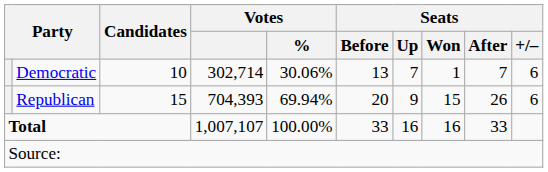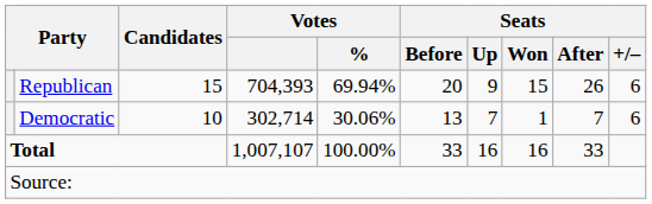rows swapped: Republican <-> Democratic
